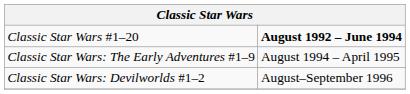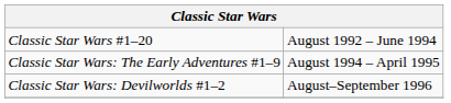Classic Star Wars #1–20 | column 2: bold -> normal
